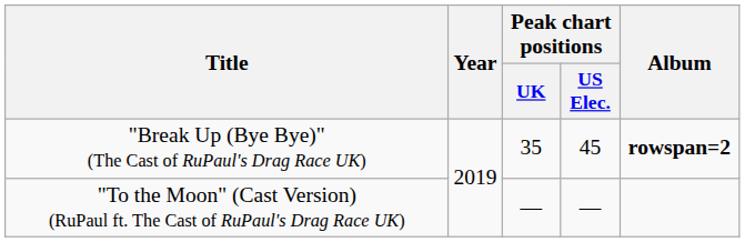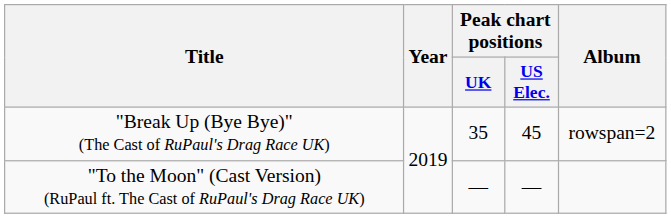"Break Up (Bye Bye)" (The Cast of RuPaul's Drag Race UK) | Album: bold -> normal
